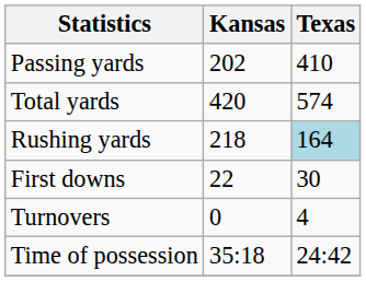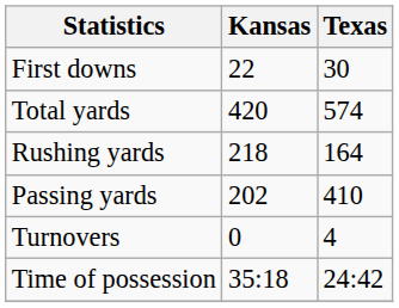rows swapped: First downs <-> Passing yards
Rushing yards | Texas: lightblue background -> no background
